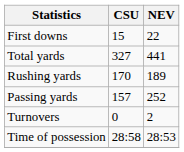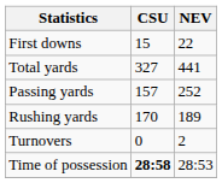rows swapped: Rushing yards <-> Passing yards
Time of possession | CSU: normal -> bold
